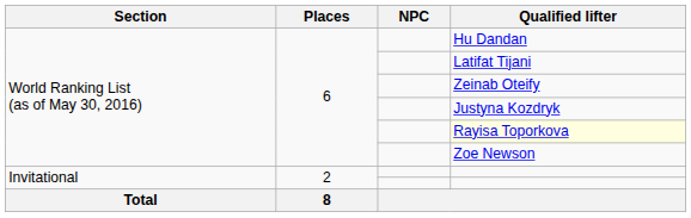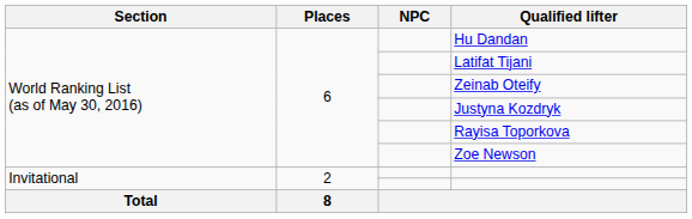Rayisa Toporkova | Qualified lifter: lightyellow background -> no background
